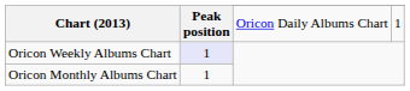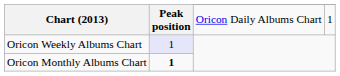Oricon Monthly Albums Chart | Peak position: normal -> bold
